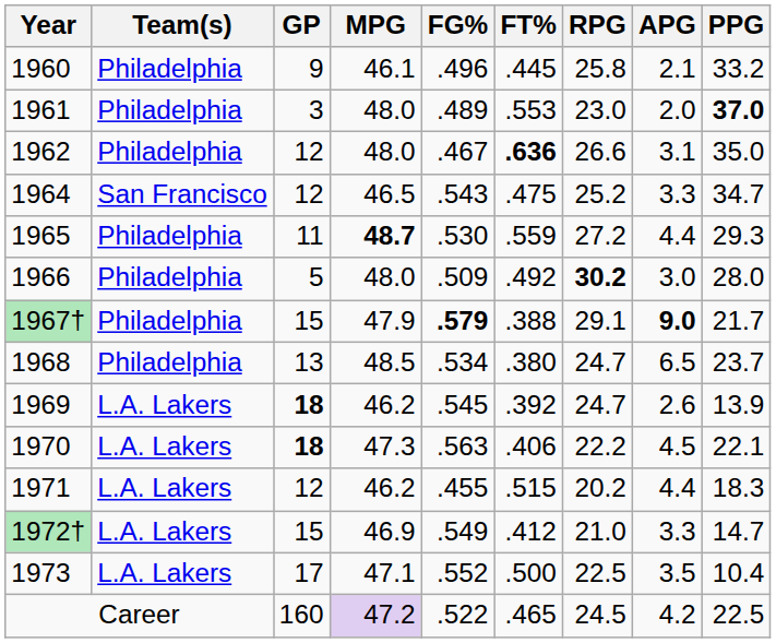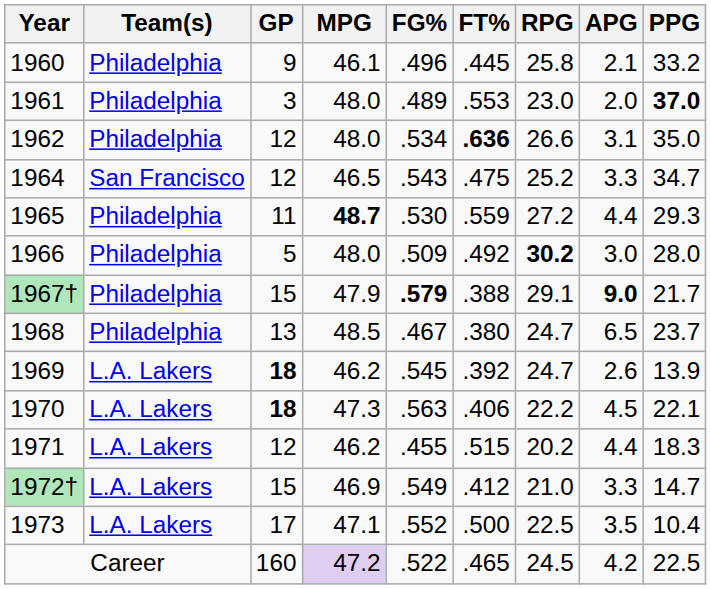1962 | FG%: .467 -> .534
1968 | FG%: .534 -> .467
